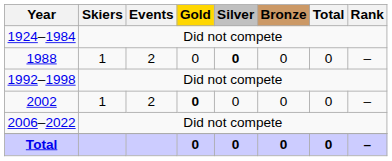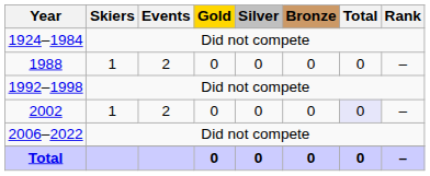1988 | Silver: bold -> normal
2002 | Gold: bold -> normal
2002 | Total: no background -> lavender background
